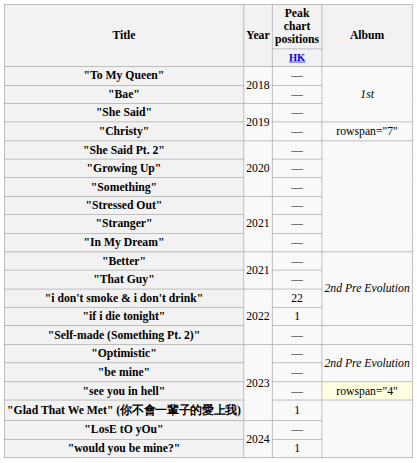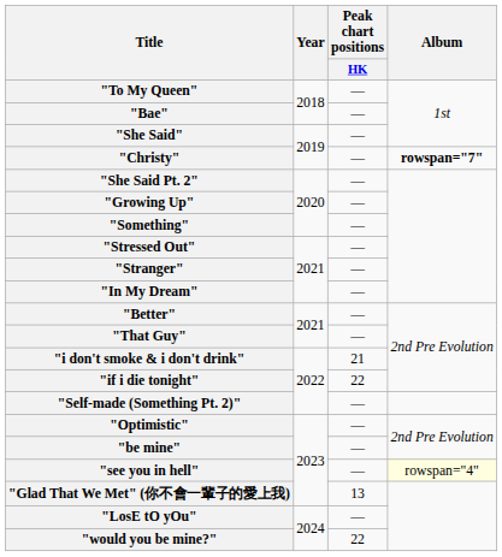"Christy" | Album: normal -> bold
"i don't smoke & i don't drink" | Peak chart positions / HK: 22 -> 21
"if i die tonight" | Peak chart positions / HK: 1 -> 22
"Glad That We Met" (你不會一輩子的愛上我) | Peak chart positions / HK: 1 -> 13
"would you be mine?" | Peak chart positions / HK: 1 -> 22
